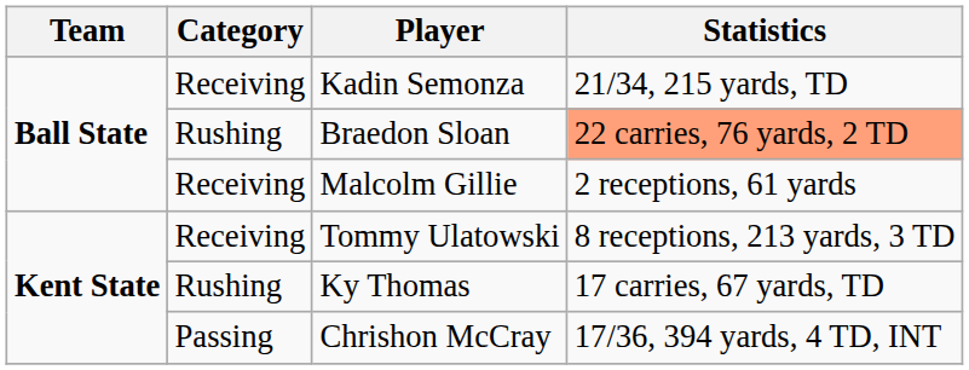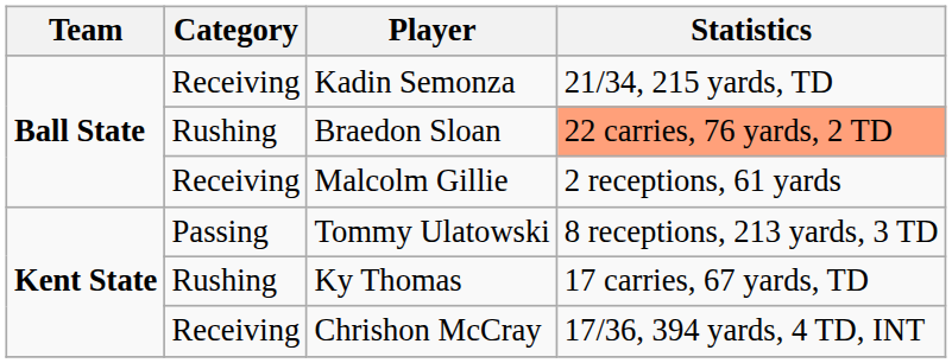Tommy Ulatowski | Category: Receiving -> Passing
Chrishon McCray | Category: Passing -> Receiving
